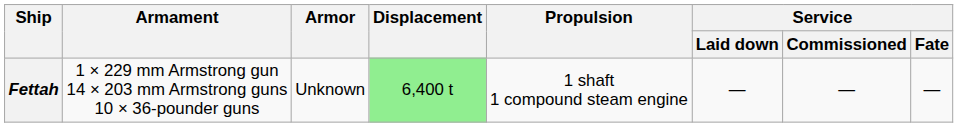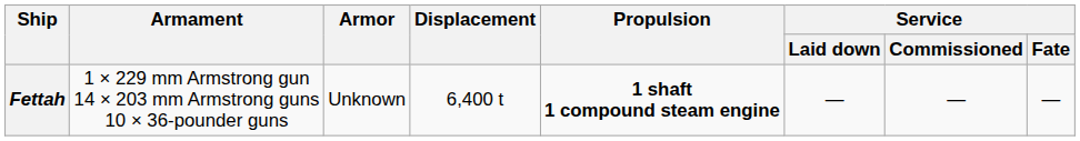Fettah | Displacement: lightgreen background -> no background
Fettah | Propulsion: normal -> bold
